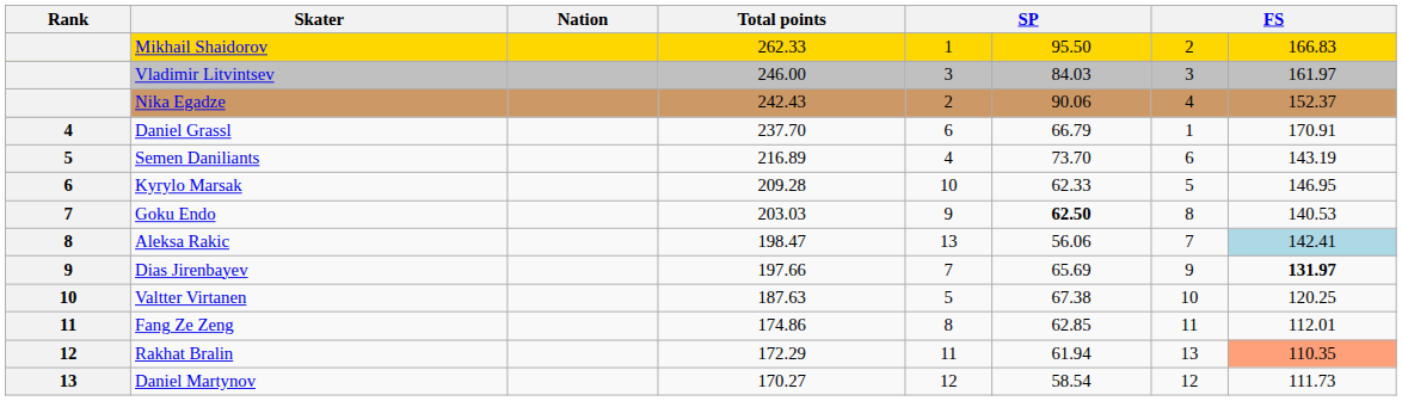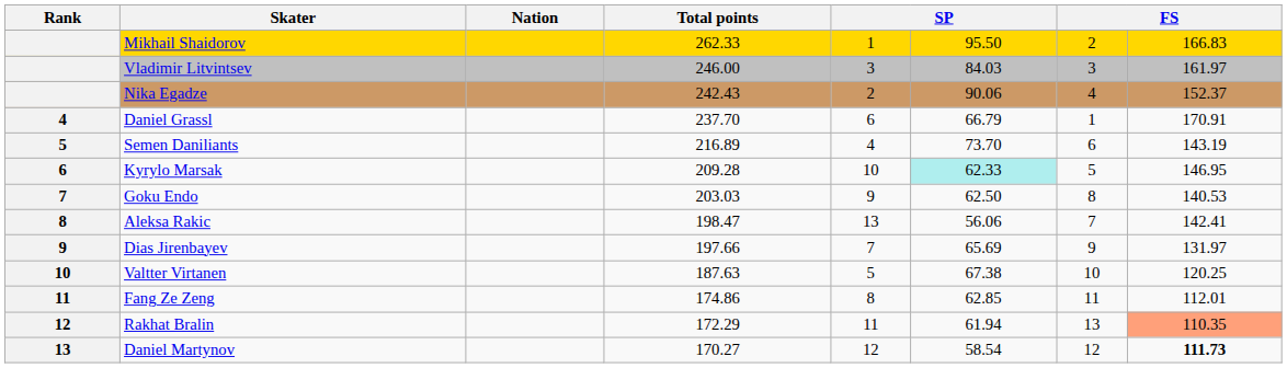Kyrylo Marsak | column 6: no background -> paleturquoise background
Goku Endo | column 6: bold -> normal
Aleksa Rakic | column 8: lightblue background -> no background
Dias Jirenbayev | column 8: bold -> normal
Daniel Martynov | column 8: normal -> bold
